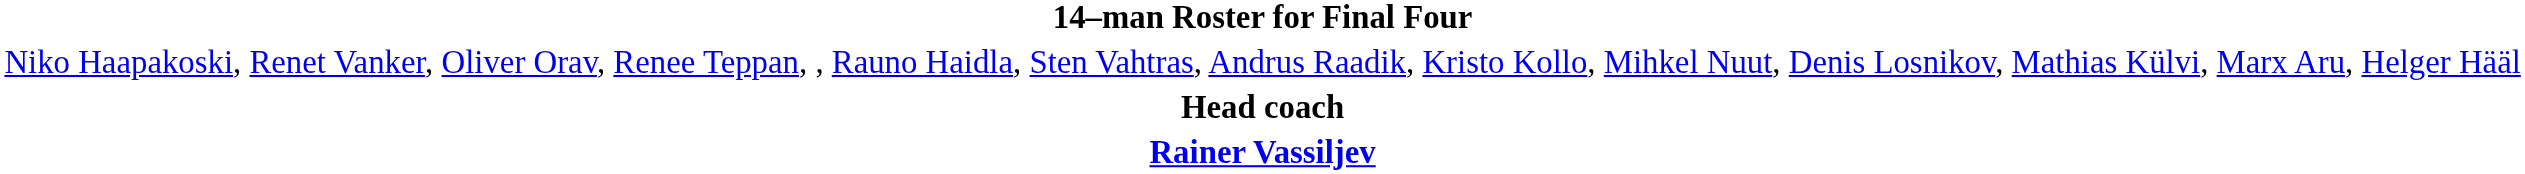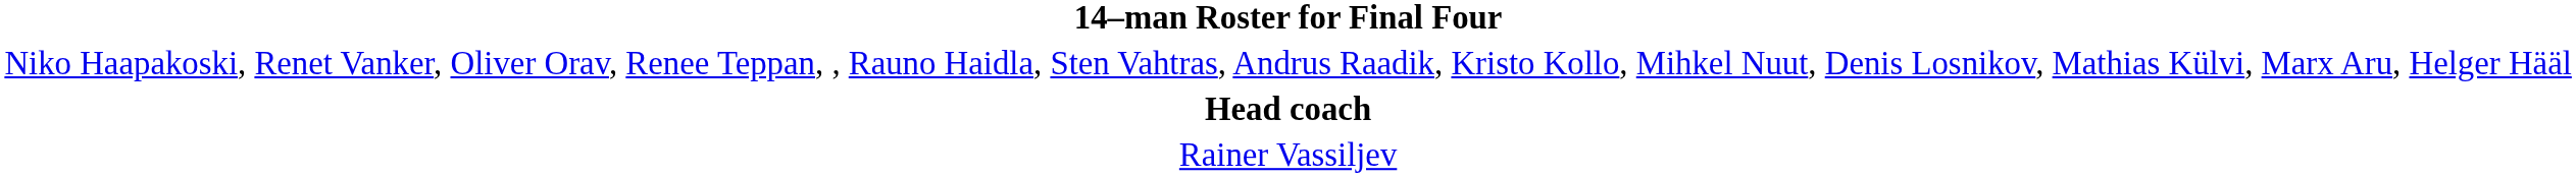row 4 | column 1: bold -> normal
